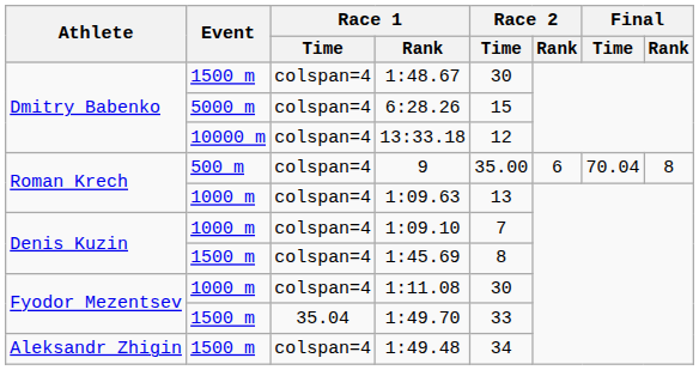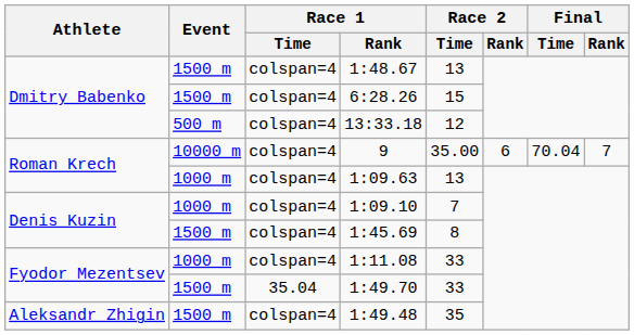1:48.67 | Race 2 / Time: 30 -> 13
6:28.26 | Event: 5000 m -> 1500 m
13:33.18 | Event: 10000 m -> 500 m
9 | Event: 500 m -> 10000 m
9 | Final / Rank: 8 -> 7
1:11.08 | Race 2 / Time: 30 -> 33
1:49.48 | Race 2 / Time: 34 -> 35
